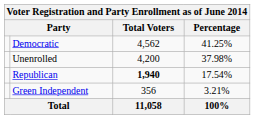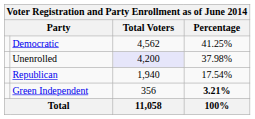Unenrolled | Total Voters: no background -> lavender background
Republican | Total Voters: bold -> normal
Green Independent | Percentage: normal -> bold
